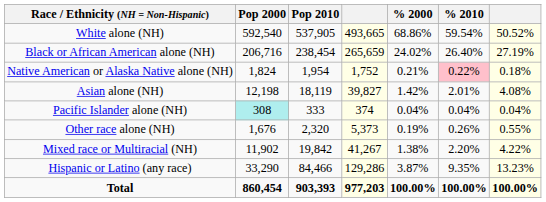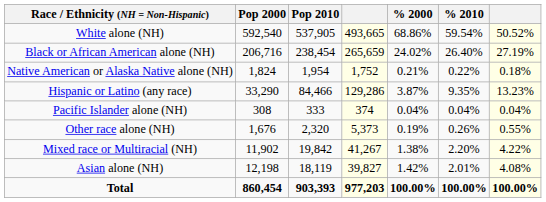Native American or Alaska Native alone (NH) | % 2010: pink background -> no background
rows swapped: Asian alone (NH) <-> Hispanic or Latino (any race)
Pacific Islander alone (NH) | Pop 2000: paleturquoise background -> no background
